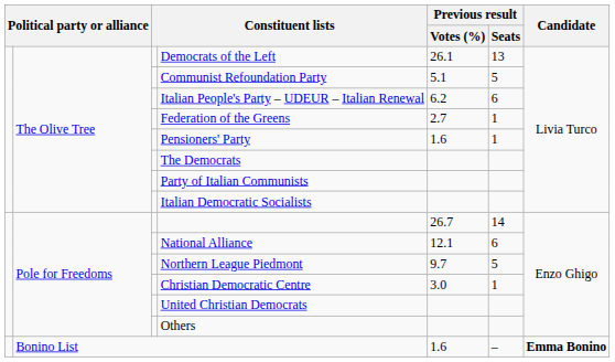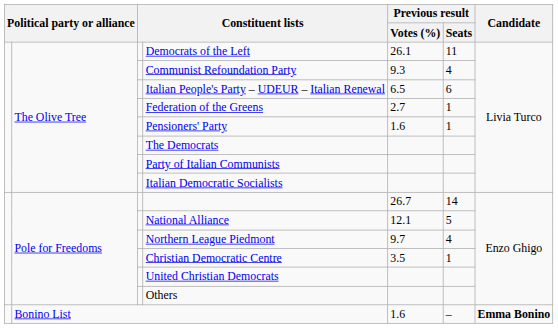Democrats of the Left | Previous result / Seats: 13 -> 11
Communist Refoundation Party | Previous result / Votes (%): 5.1 -> 9.3
Communist Refoundation Party | Previous result / Seats: 5 -> 4
Italian People's Party – UDEUR – Italian Renewal | Previous result / Votes (%): 6.2 -> 6.5
National Alliance | Previous result / Seats: 6 -> 5
Northern League Piedmont | Previous result / Seats: 5 -> 4
Christian Democratic Centre | Previous result / Votes (%): 3.0 -> 3.5
